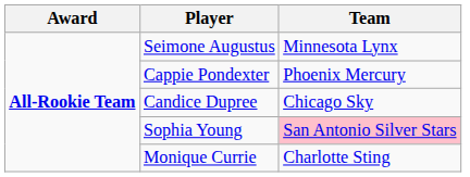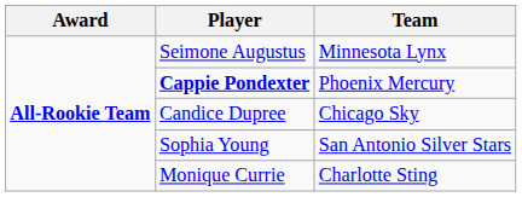row 3 | Player: normal -> bold
row 5 | Team: pink background -> no background
